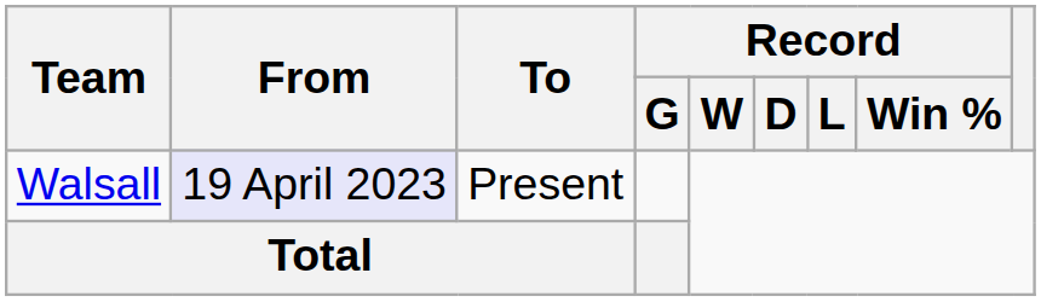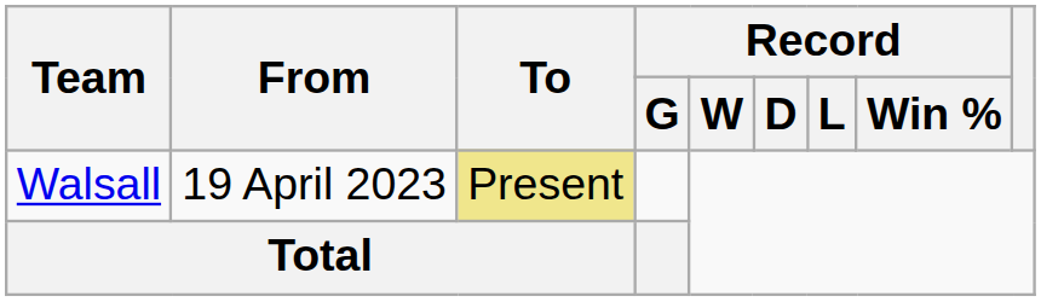Walsall | From: lavender background -> no background
Walsall | To: no background -> khaki background
